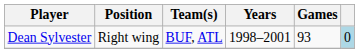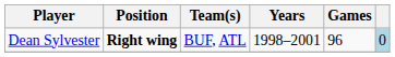Dean Sylvester | Position: normal -> bold
Dean Sylvester | Games: 93 -> 96
